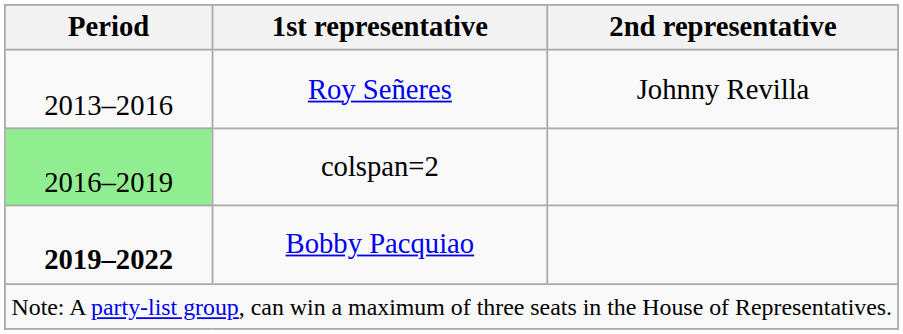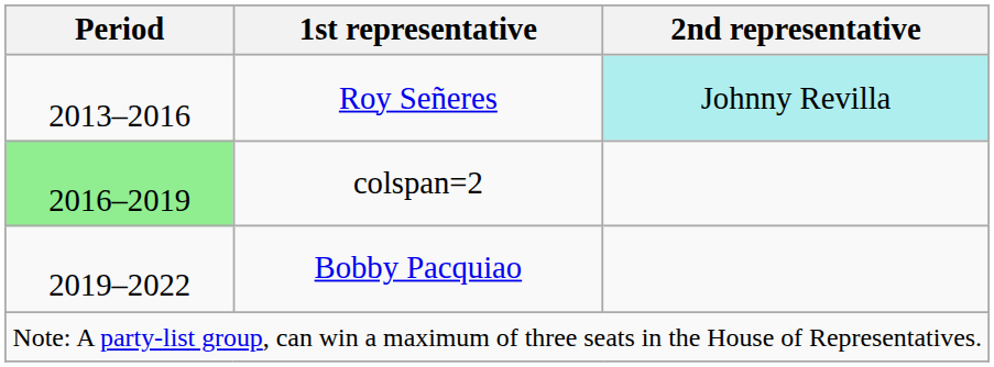Roy Señeres | 2nd representative: no background -> paleturquoise background
Bobby Pacquiao | Period: bold -> normal
